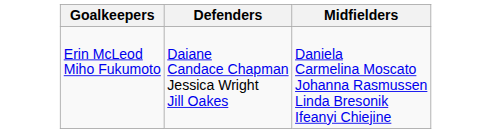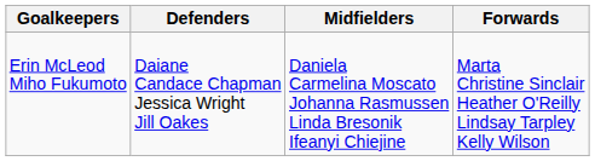+ column: Forwards | Marta Christine Sinclair Heather O'Reilly Lindsay Tarpley Kelly Wilson
